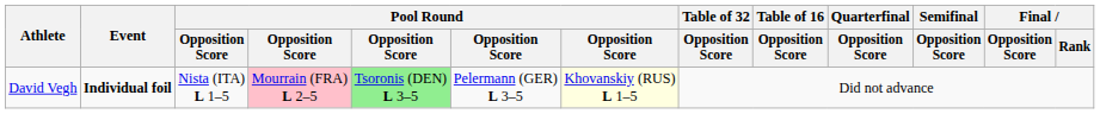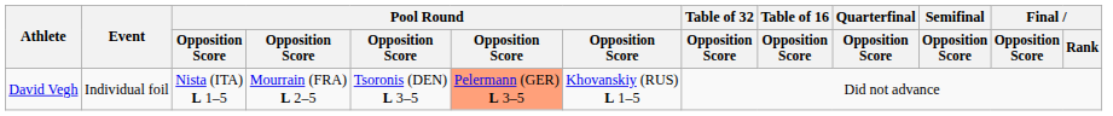David Vegh | Event: bold -> normal
David Vegh | column 4: pink background -> no background
David Vegh | column 5: lightgreen background -> no background
David Vegh | column 6: no background -> lightsalmon background
David Vegh | column 7: lightyellow background -> no background
